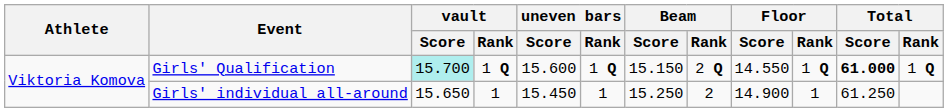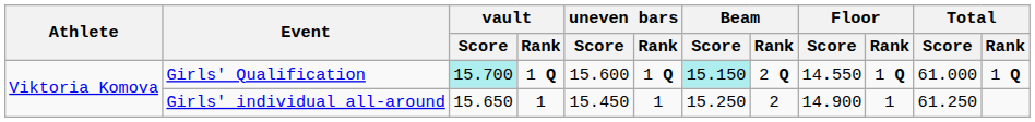Girls' Qualification | Beam / Score: no background -> paleturquoise background
Girls' Qualification | Total / Score: bold -> normal
